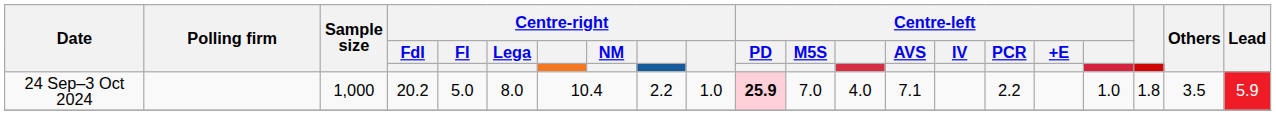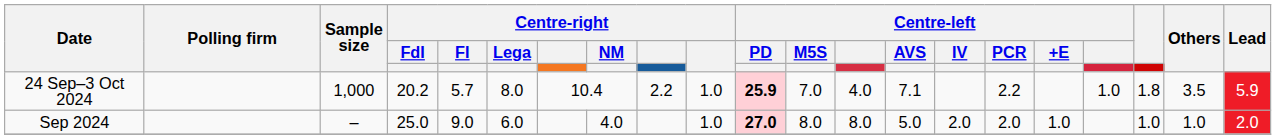24 Sep–3 Oct 2024 | Centre-right / FI: 5.0 -> 5.7
+ row: Sep 2024 | – | 25.0 | 9.0 | 6.0 | 4.0 | 1.0 | 27.0 | 8.0 | 8.0 | 5.0 | 2.0 | 2.0 | 1.0 | 1.0 | 1.0 | 2.0
